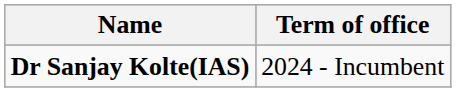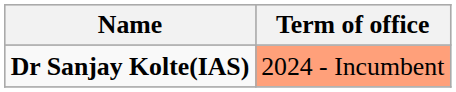Dr Sanjay Kolte(IAS) | Term of office: no background -> lightsalmon background
